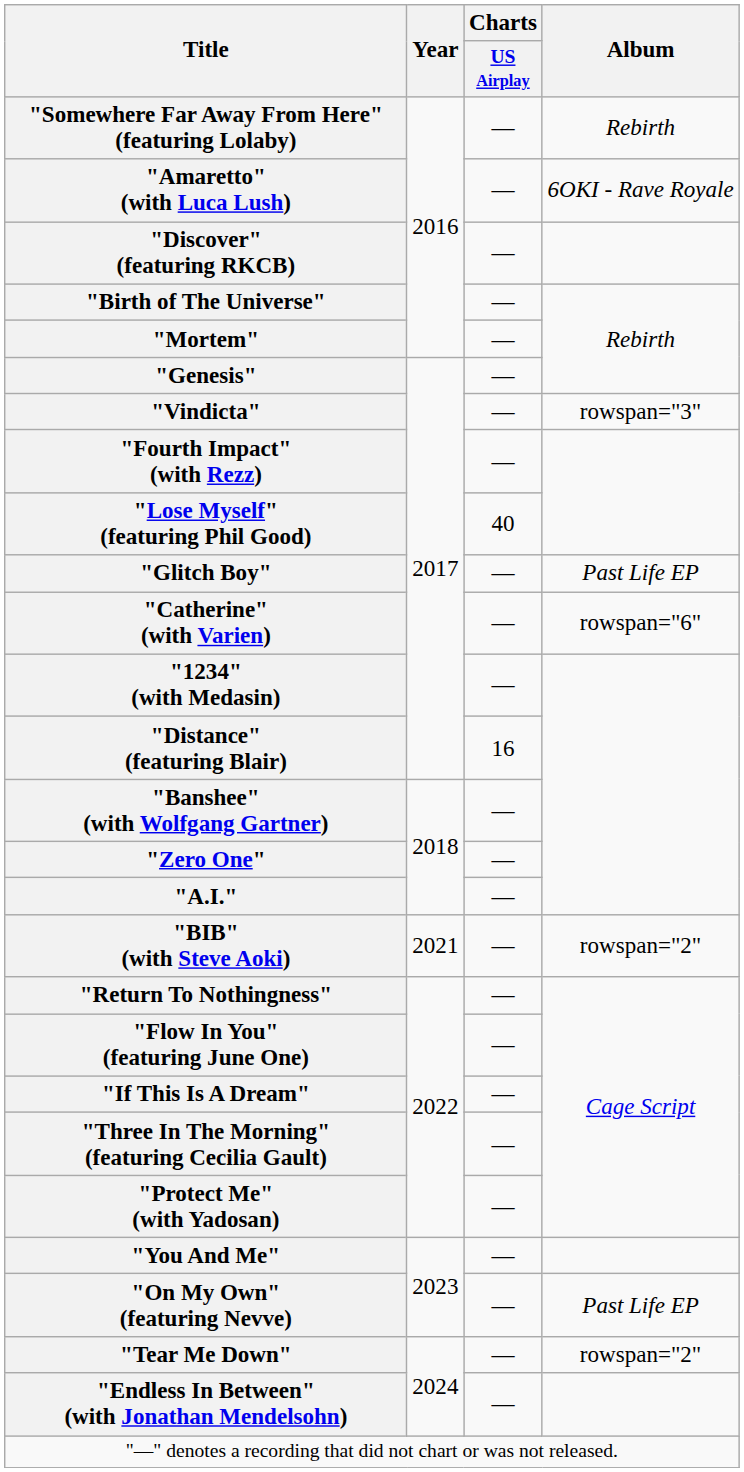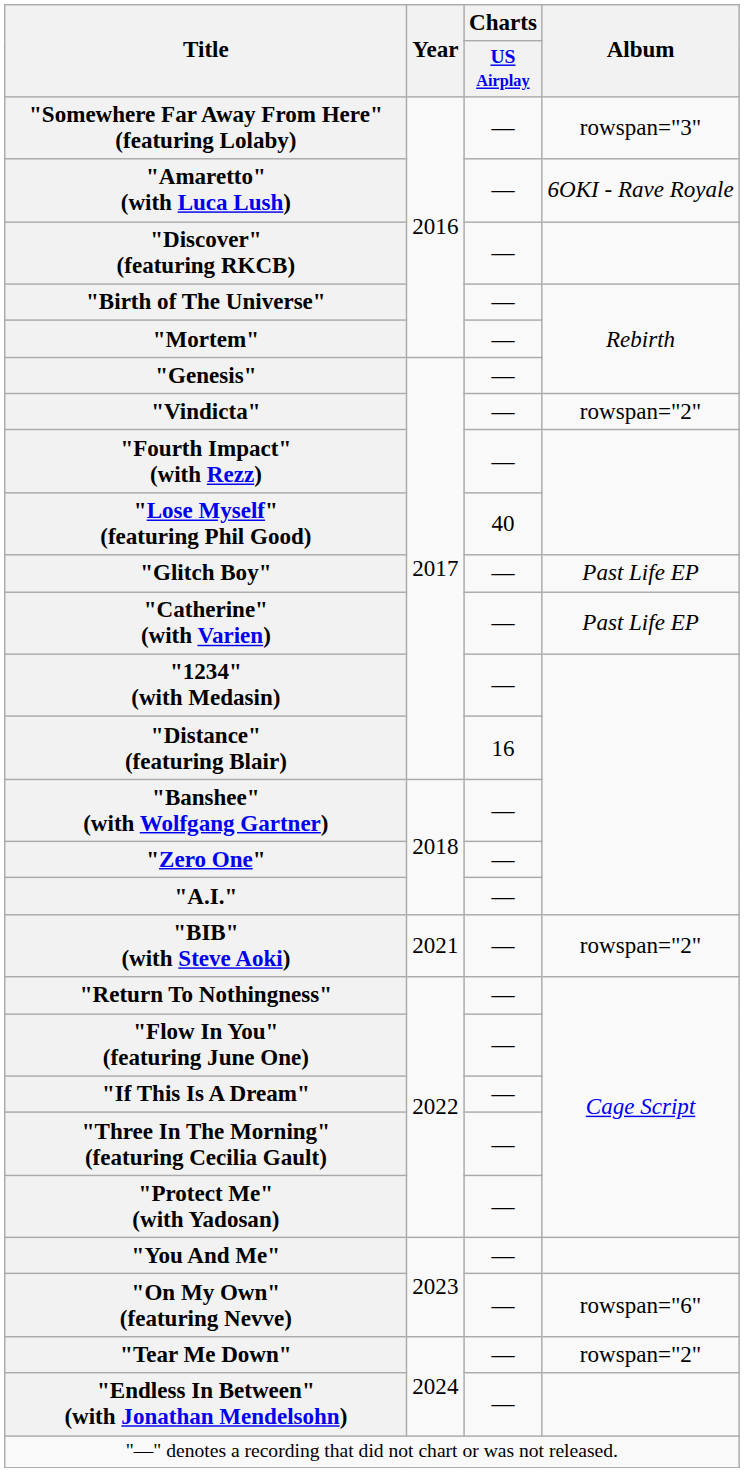"Somewhere Far Away From Here" (featuring Lolaby) | Album: Rebirth -> rowspan="3"
"Vindicta" | Album: rowspan="3" -> rowspan="2"
"Catherine" (with Varien) | Album: rowspan="6" -> Past Life EP
"On My Own" (featuring Nevve) | Album: Past Life EP -> rowspan="6"
